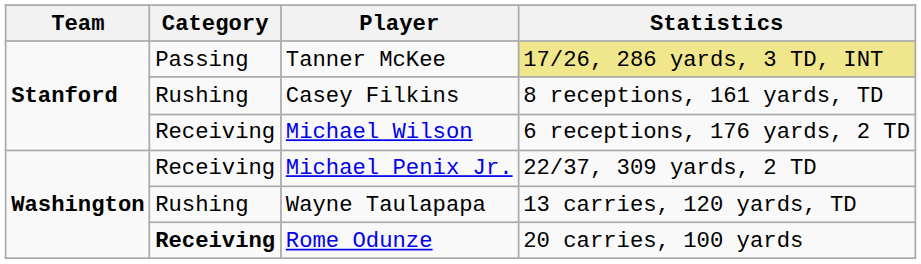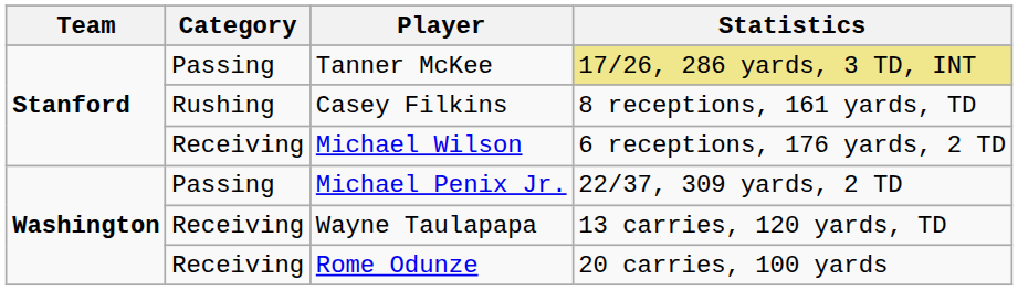Michael Penix Jr. | Category: Receiving -> Passing
Wayne Taulapapa | Category: Rushing -> Receiving
Rome Odunze | Category: bold -> normal
